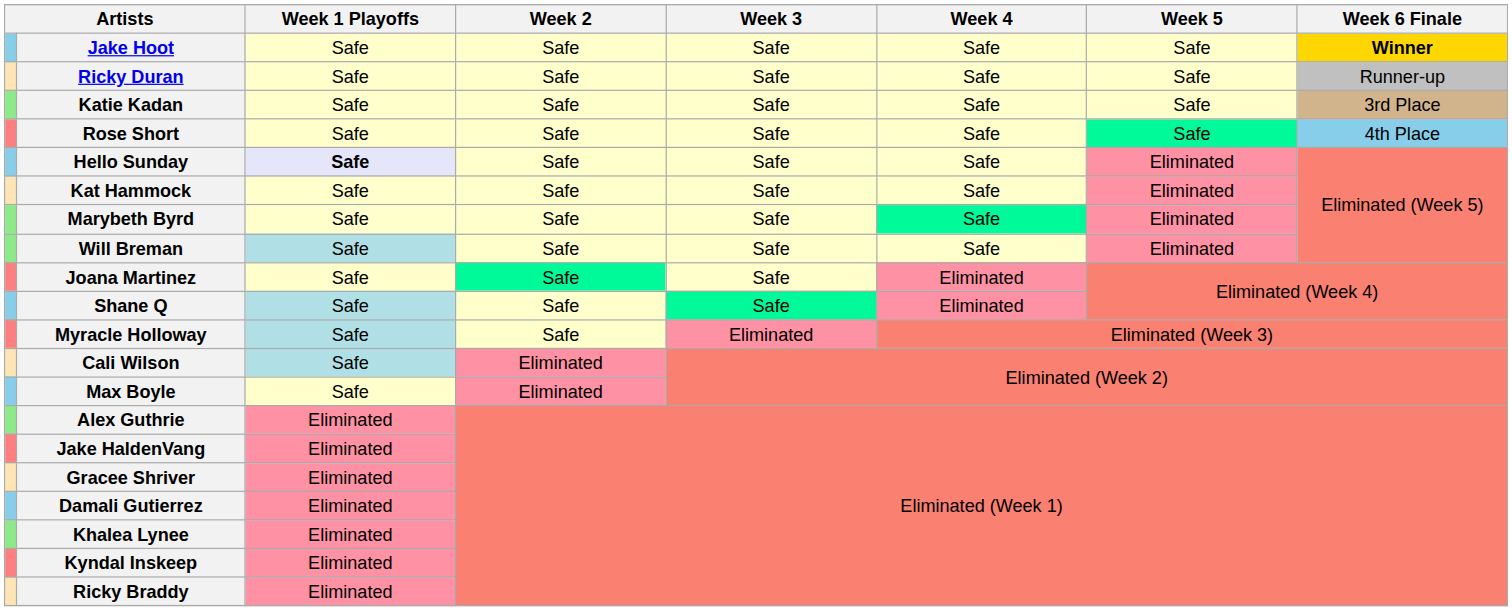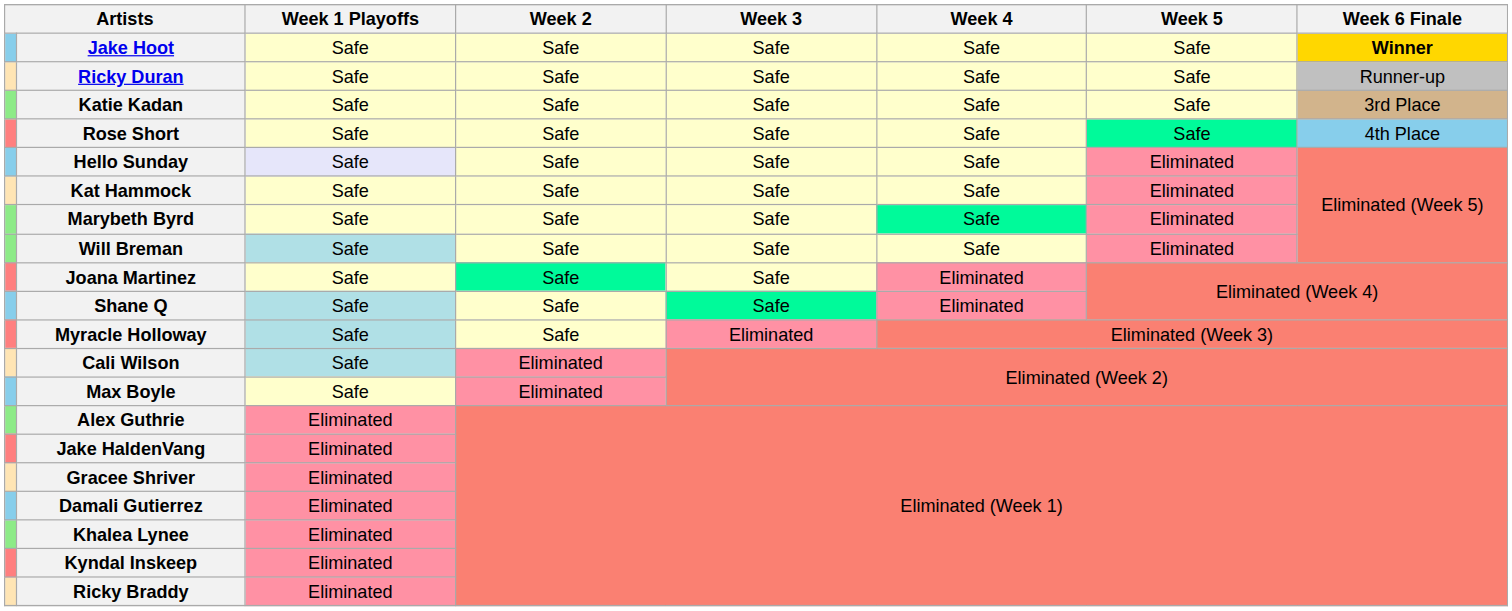Hello Sunday | Week 1 Playoffs: bold -> normal
